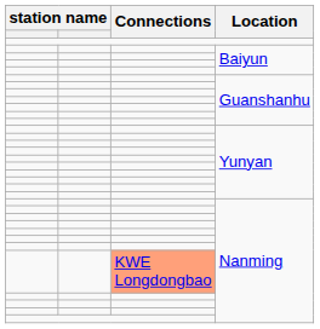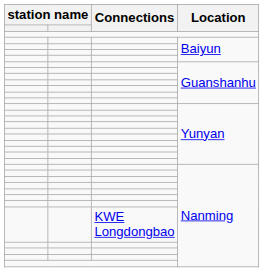KWE Longdongbao / Nanming | Connections: lightsalmon background -> no background
